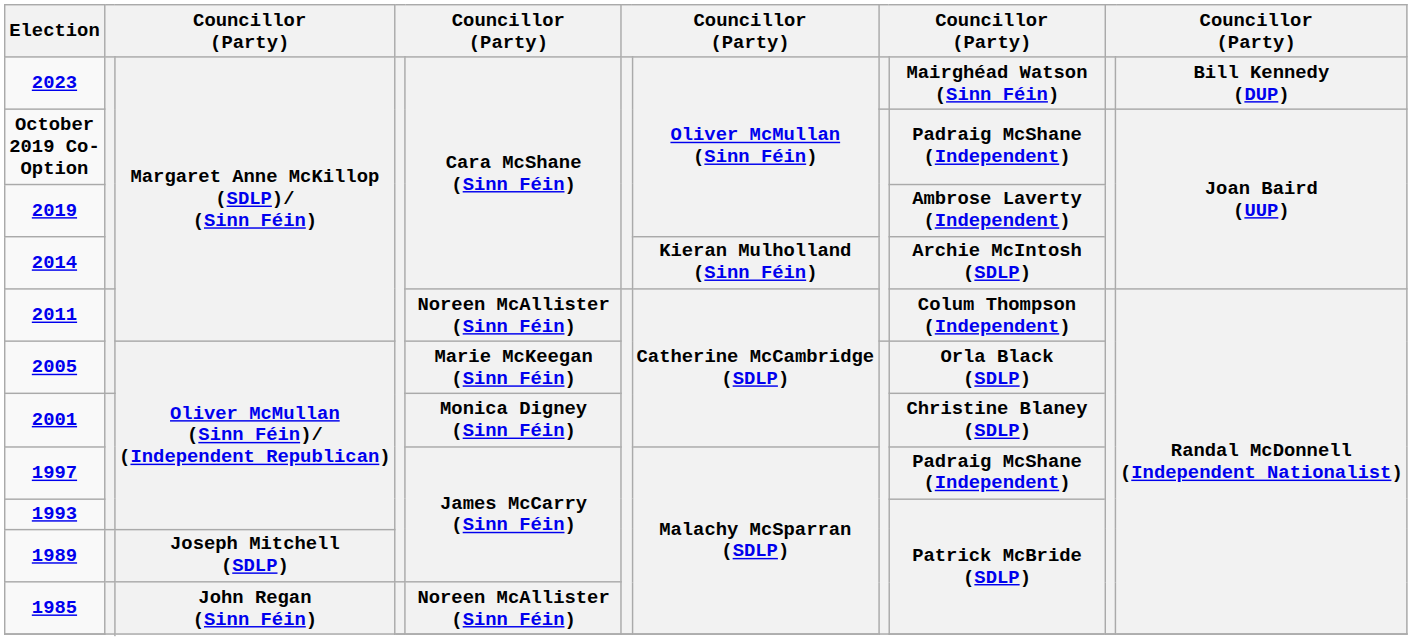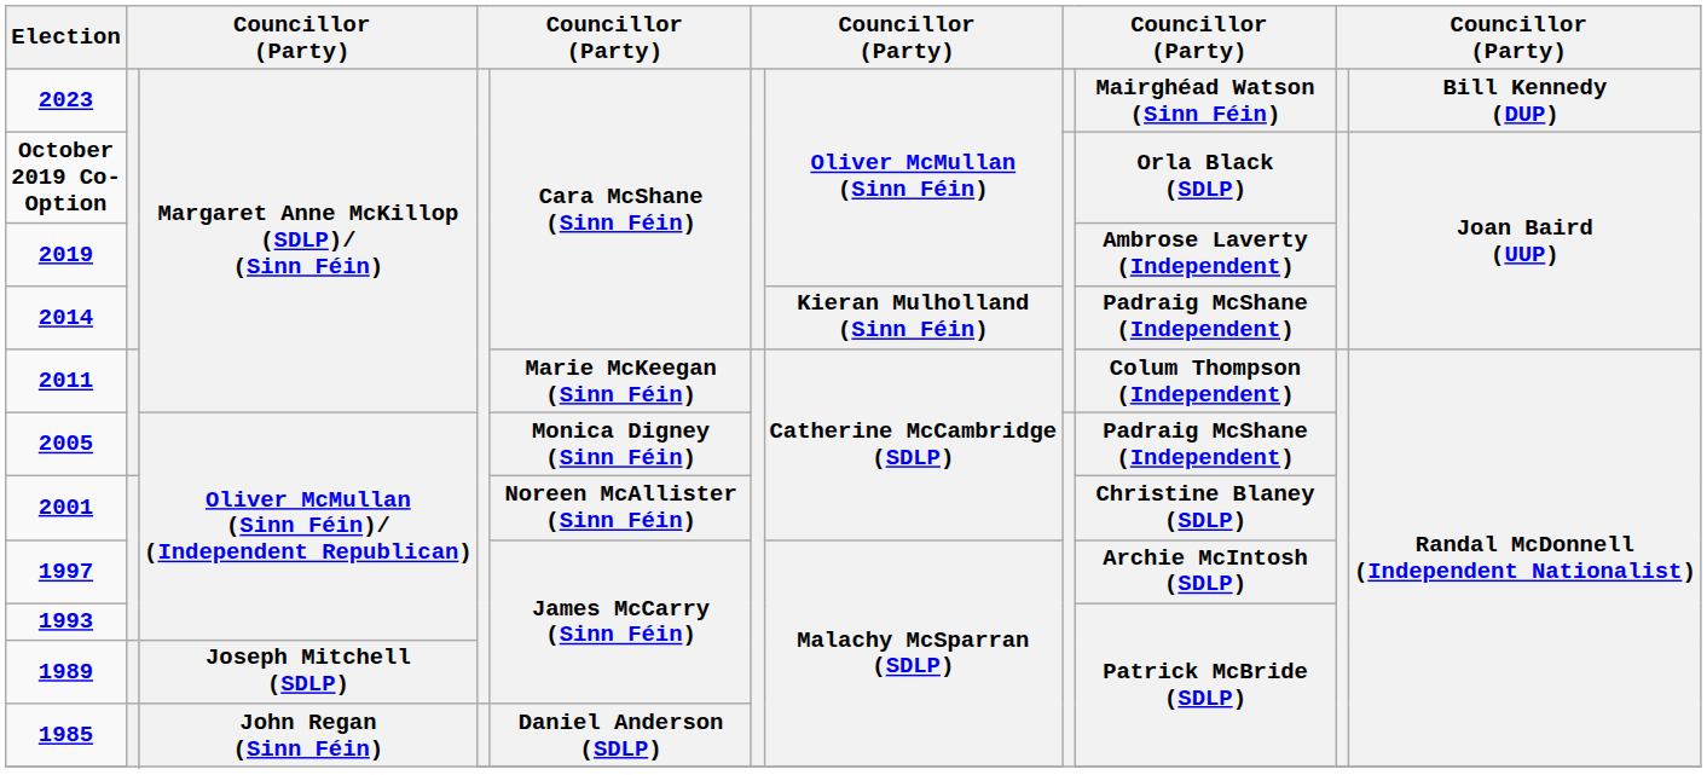October 2019 Co-Option | column 9: Padraig McShane (Independent) -> Orla Black (SDLP)
2014 | column 9: Archie McIntosh (SDLP) -> Padraig McShane (Independent)
2011 | column 5: Noreen McAllister (Sinn Féin) -> Marie McKeegan (Sinn Féin)
2005 | column 5: Marie McKeegan (Sinn Féin) -> Monica Digney (Sinn Féin)
2005 | column 9: Orla Black (SDLP) -> Padraig McShane (Independent)
2001 | column 5: Monica Digney (Sinn Féin) -> Noreen McAllister (Sinn Féin)
1997 | column 9: Padraig McShane (Independent) -> Archie McIntosh (SDLP)
1985 | column 5: Noreen McAllister (Sinn Féin) -> Daniel Anderson (SDLP)
